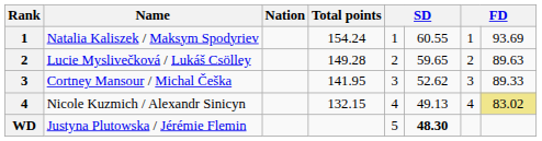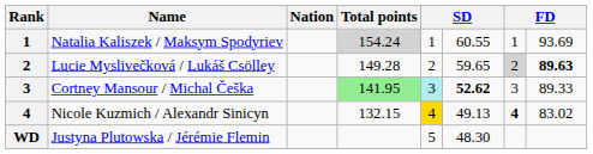Natalia Kaliszek / Maksym Spodyriev | Total points: no background -> lightgrey background
Lucie Myslivečková / Lukáš Csölley | column 7: no background -> lightgrey background
Lucie Myslivečková / Lukáš Csölley | column 8: normal -> bold
Cortney Mansour / Michal Češka | Total points: no background -> lightgreen background
Cortney Mansour / Michal Češka | column 5: no background -> paleturquoise background
Cortney Mansour / Michal Češka | column 6: normal -> bold
Nicole Kuzmich / Alexandr Sinicyn | column 5: no background -> gold background
Nicole Kuzmich / Alexandr Sinicyn | column 7: normal -> bold
Nicole Kuzmich / Alexandr Sinicyn | column 8: khaki background -> no background
Justyna Plutowska / Jérémie Flemin | column 6: bold -> normal
